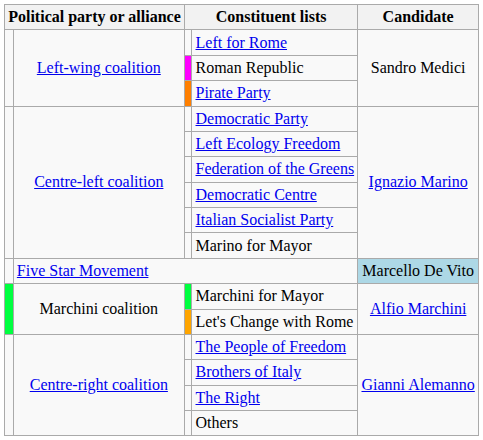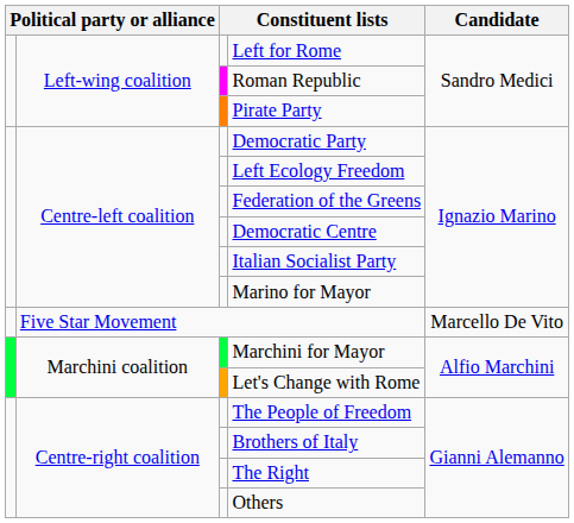Five Star Movement | Candidate: lightblue background -> no background
